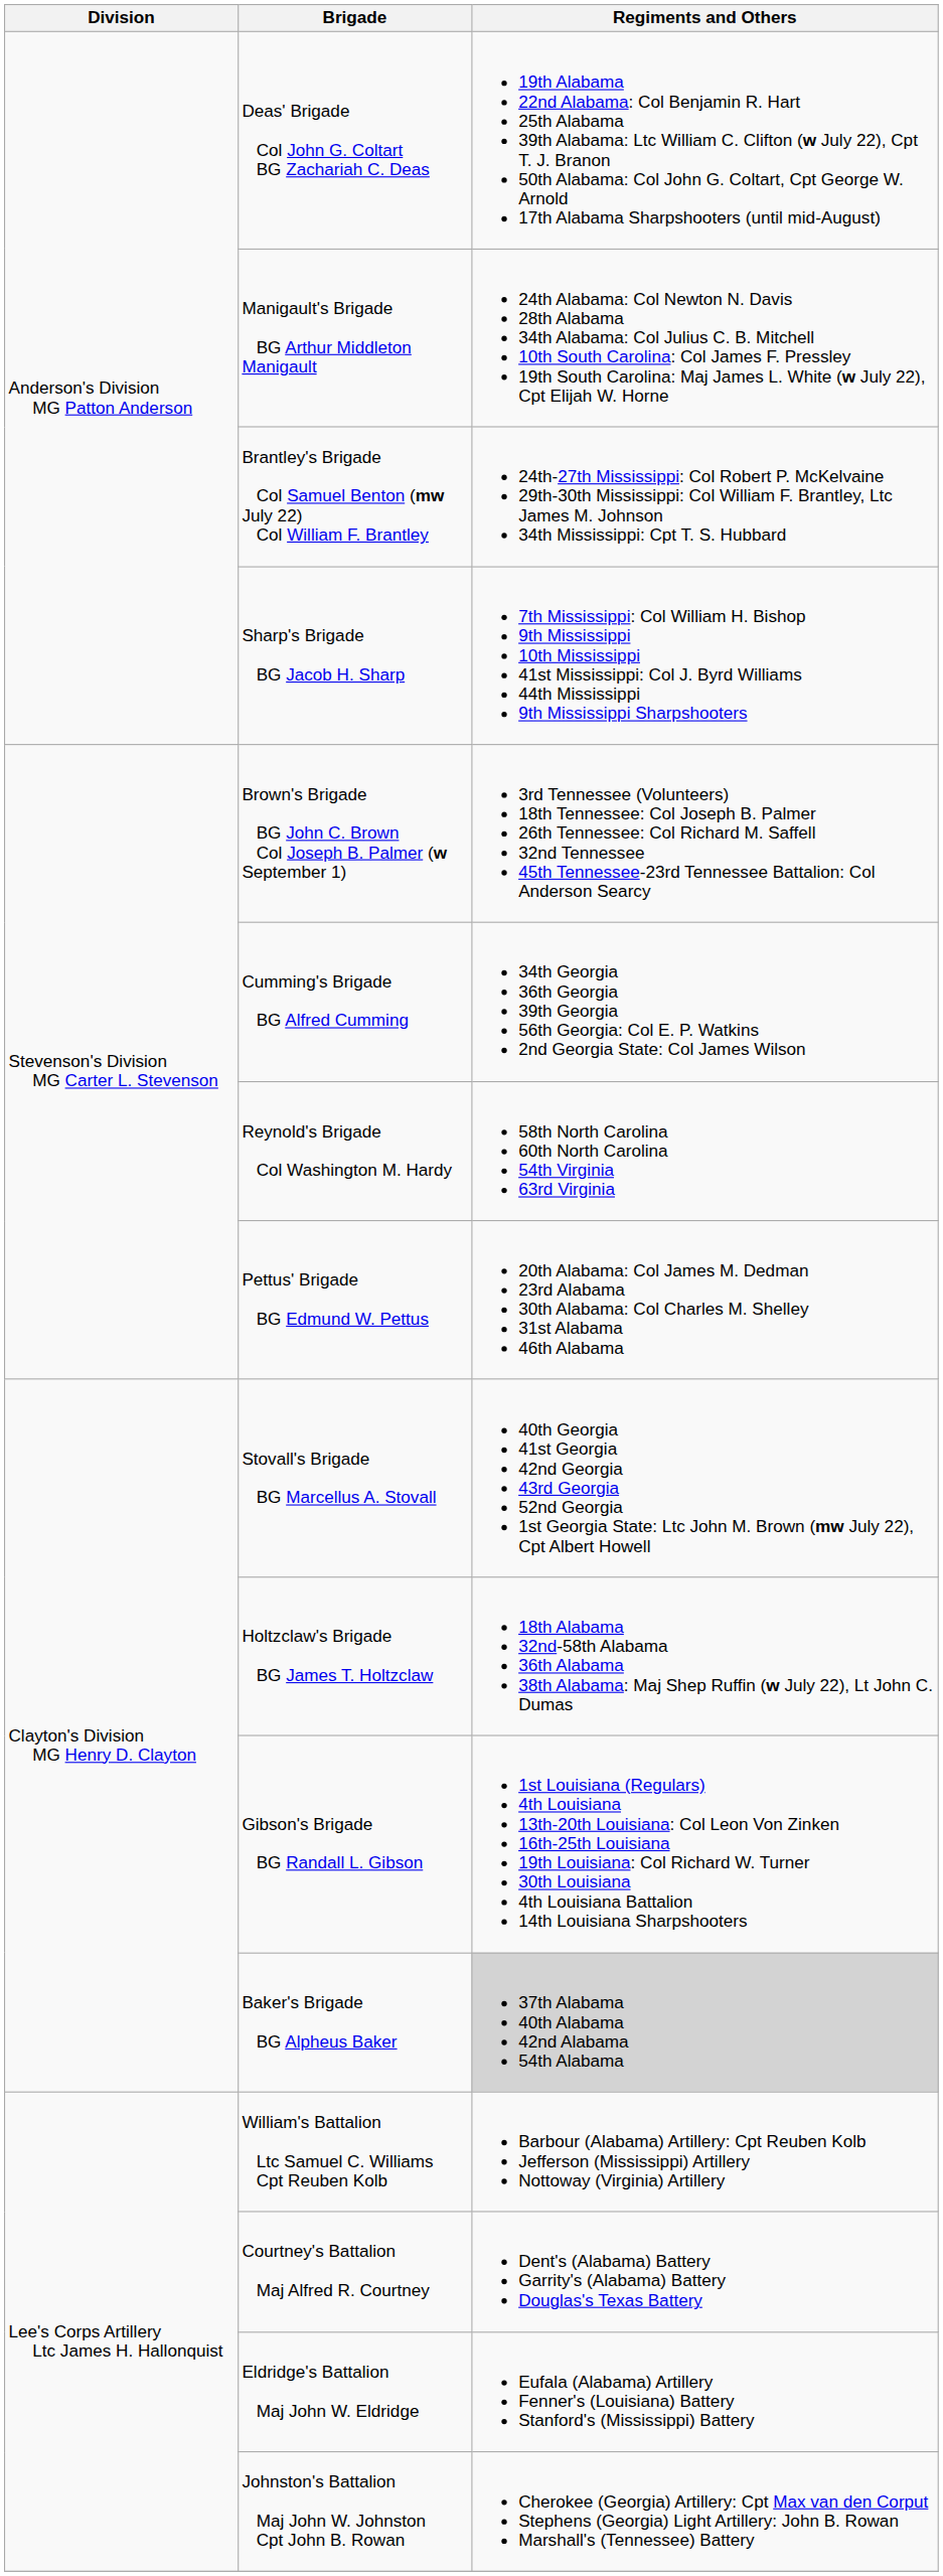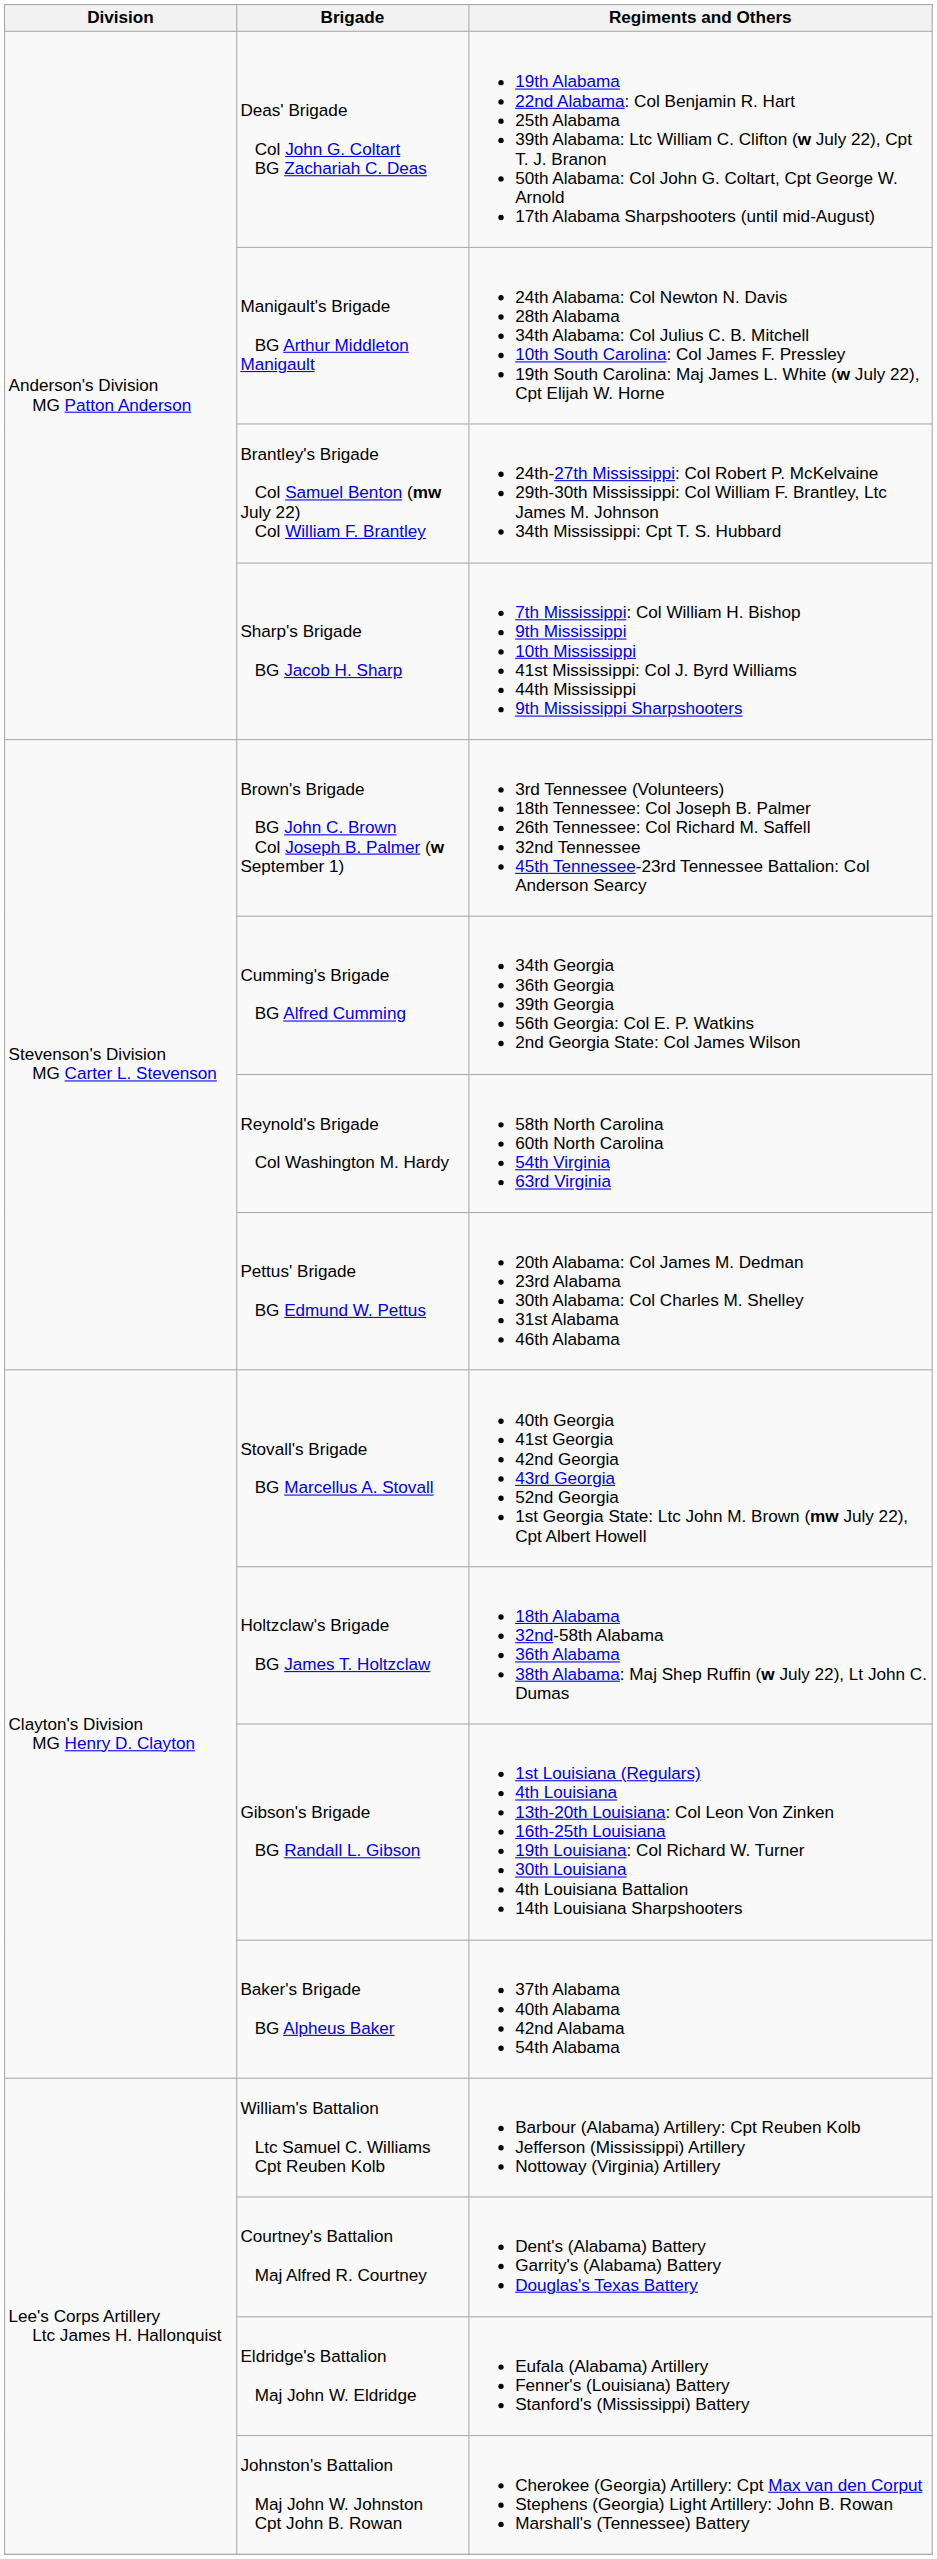Baker's Brigade BG Alpheus Baker | Regiments and Others: lightgrey background -> no background
